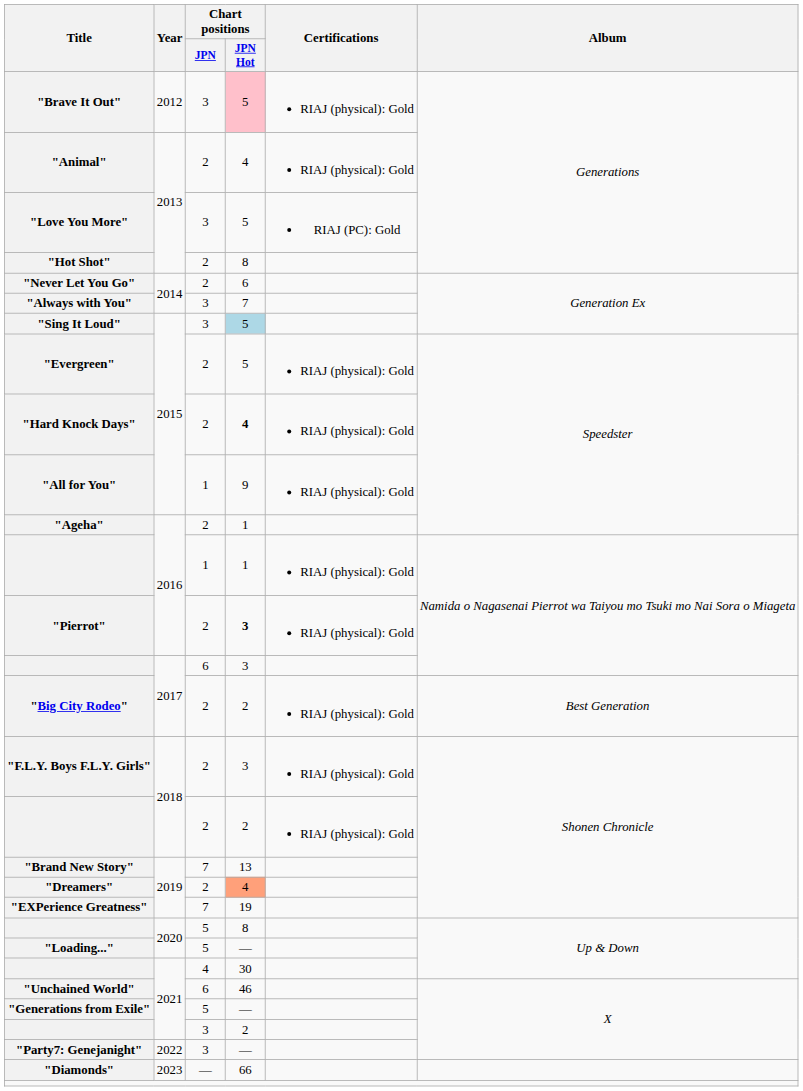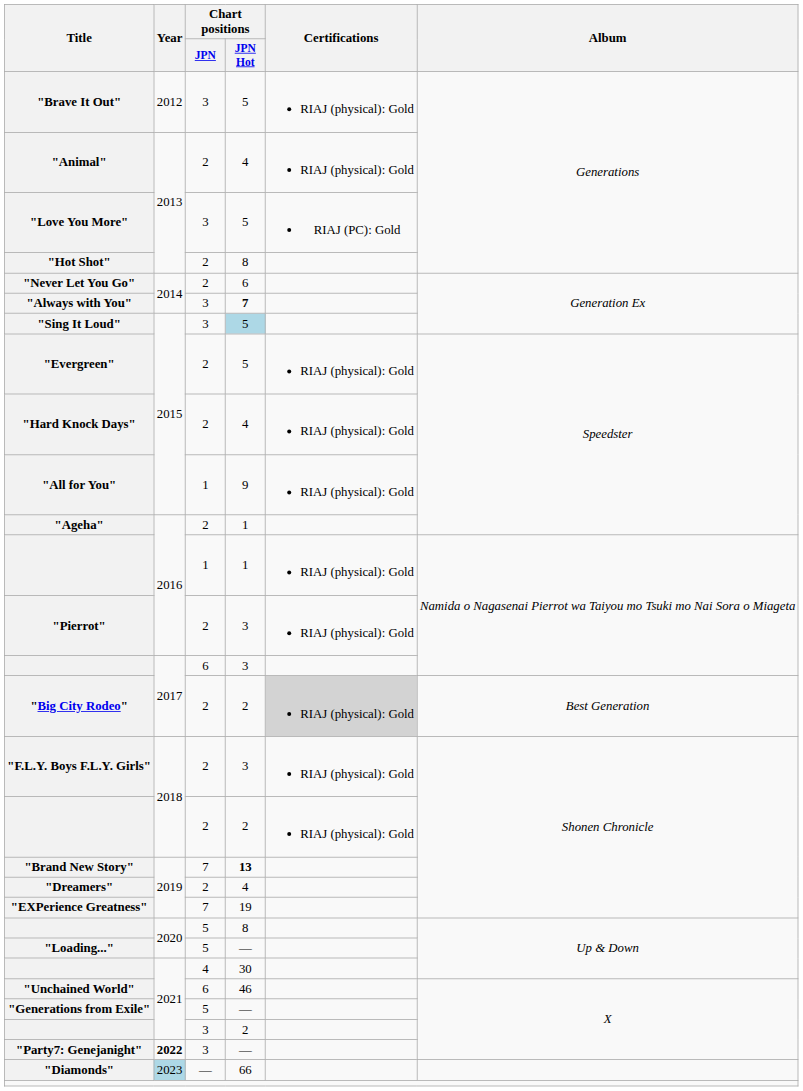"Brave It Out" | Chart positions / JPN Hot: pink background -> no background
"Always with You" | Chart positions / JPN Hot: normal -> bold
"Hard Knock Days" | Chart positions / JPN Hot: bold -> normal
"Pierrot" | Chart positions / JPN Hot: bold -> normal
"Big City Rodeo" | Certifications: no background -> lightgrey background
"Brand New Story" | Chart positions / JPN Hot: normal -> bold
"Dreamers" | Chart positions / JPN Hot: lightsalmon background -> no background
"Party7: Genejanight" | Year: normal -> bold
"Diamonds" | Year: no background -> lightblue background
